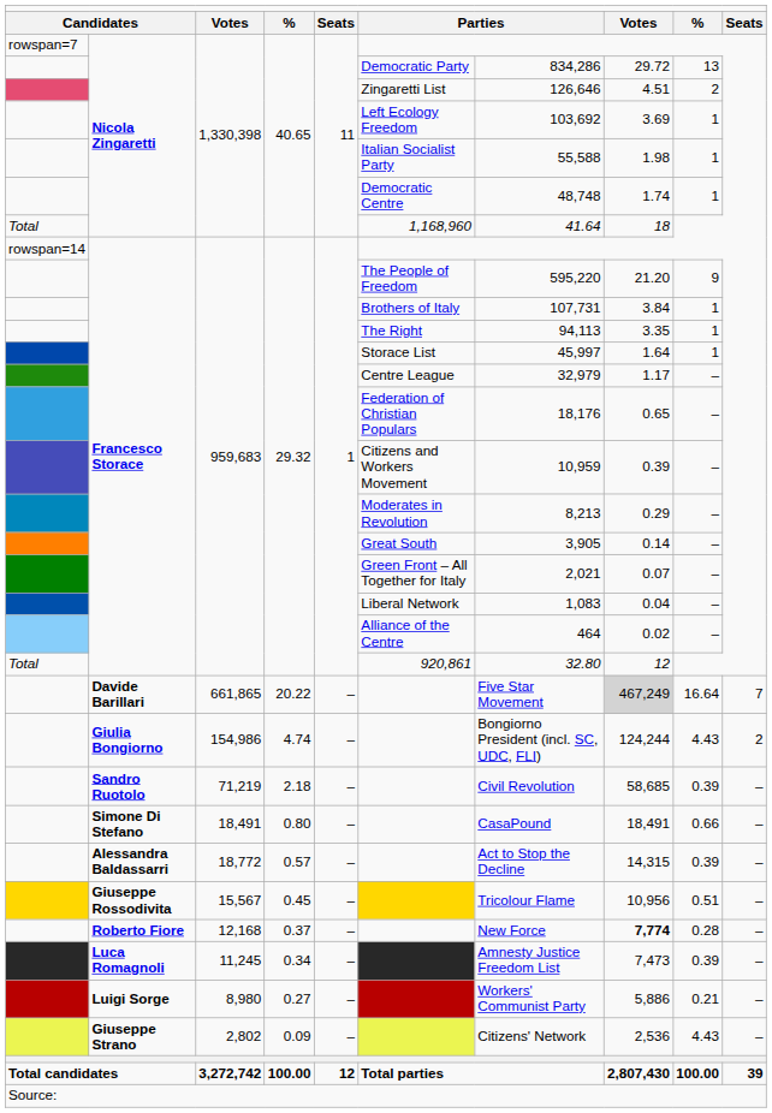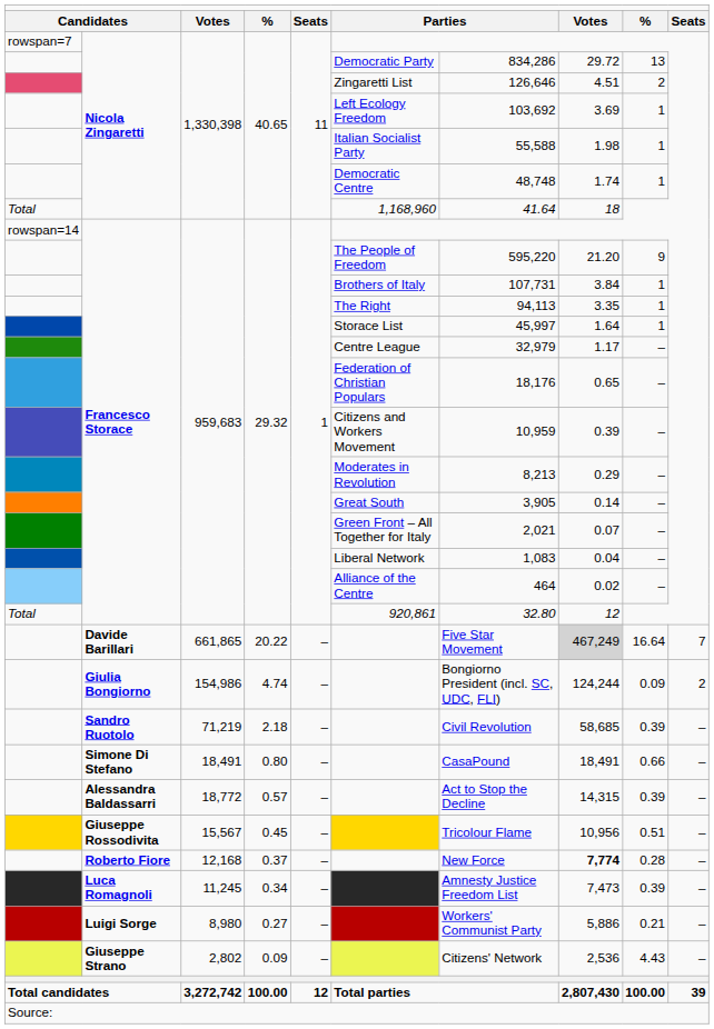Giulia Bongiorno | column 9: 4.43 -> 0.09
